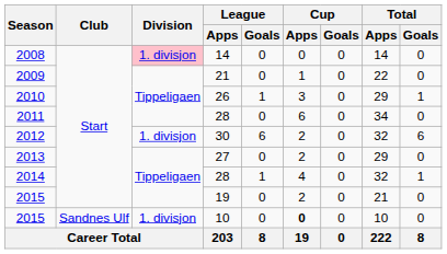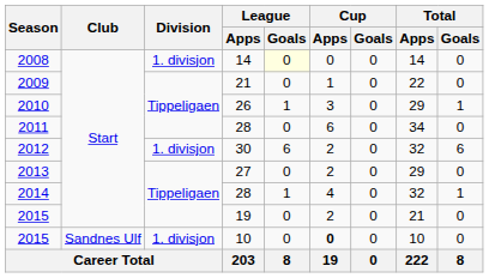2008 | Division: pink background -> no background
2008 | League / Goals: no background -> lightyellow background
